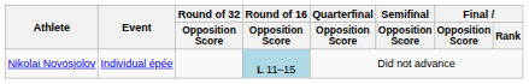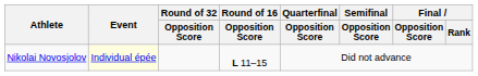Nikolai Novosjolov | Event: no background -> lightyellow background
Nikolai Novosjolov | Round of 16 / Opposition Score: lightblue background -> no background
